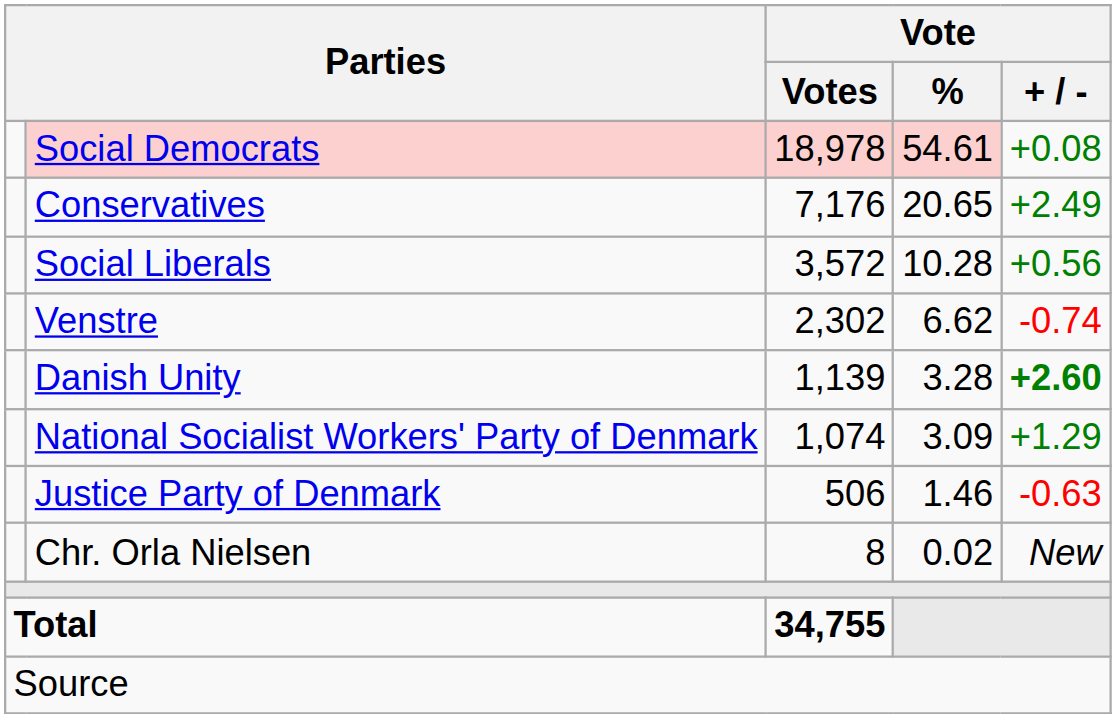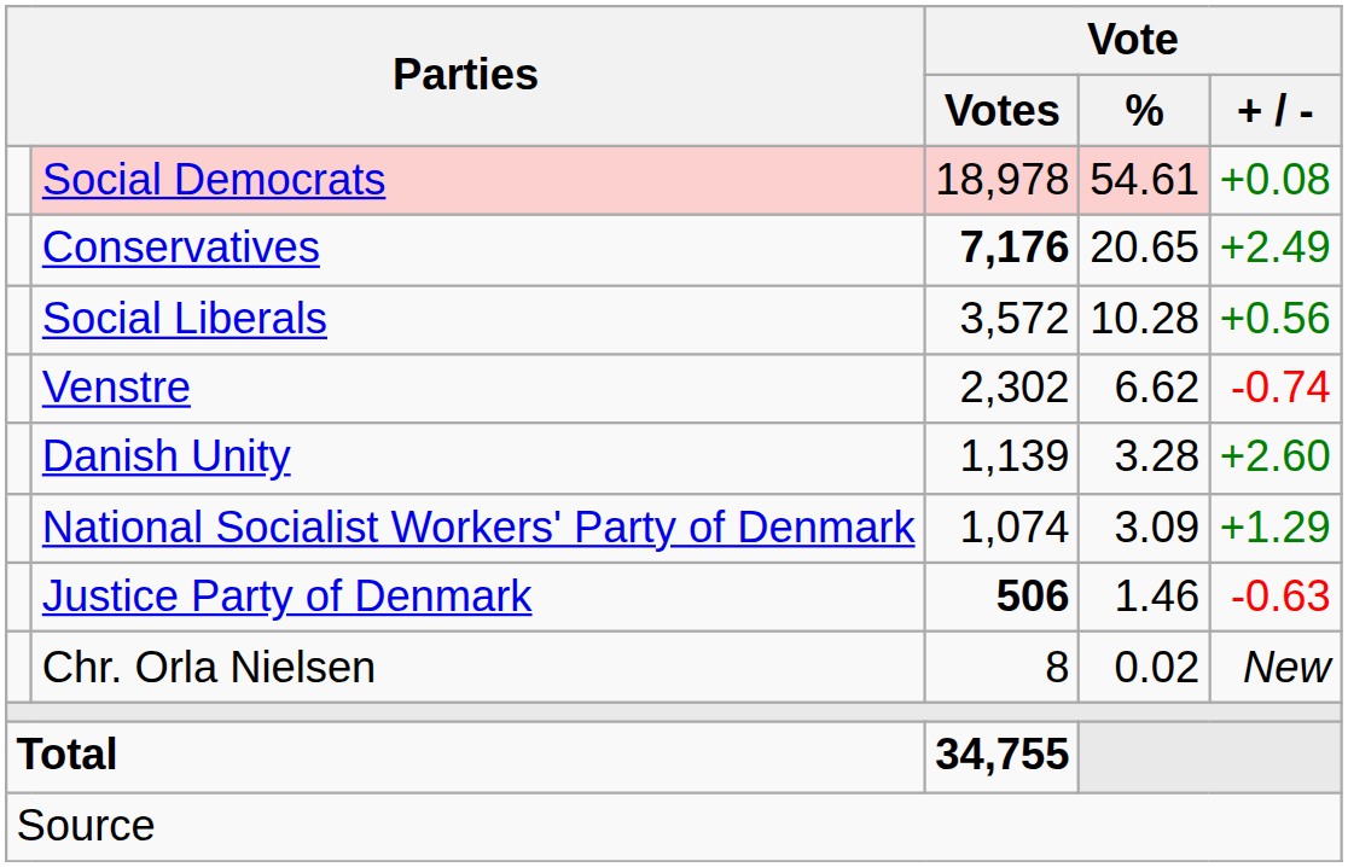Conservatives | Vote / Votes: normal -> bold
Danish Unity | Vote / + / -: bold -> normal
Justice Party of Denmark | Vote / Votes: normal -> bold
